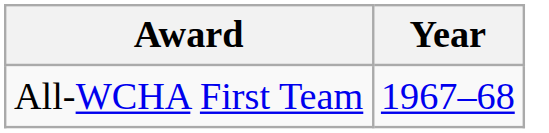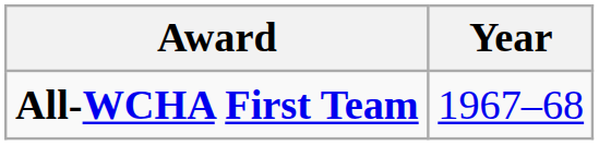row 2 | Award: normal -> bold
